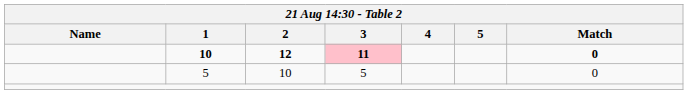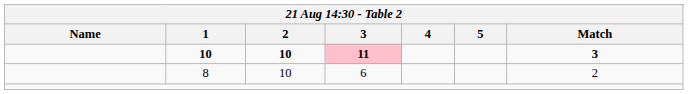row 3 | 2: 12 -> 10
row 3 | Match: 0 -> 3
row 4 | 1: 5 -> 8
row 4 | 3: 5 -> 6
row 4 | Match: 0 -> 2
